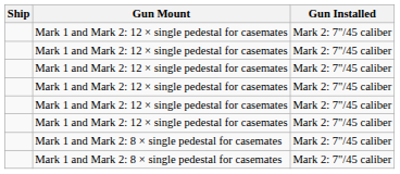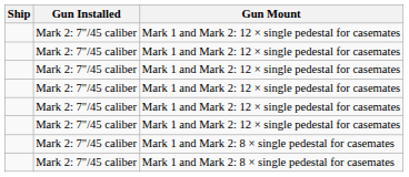columns swapped: Gun Installed <-> Gun Mount
